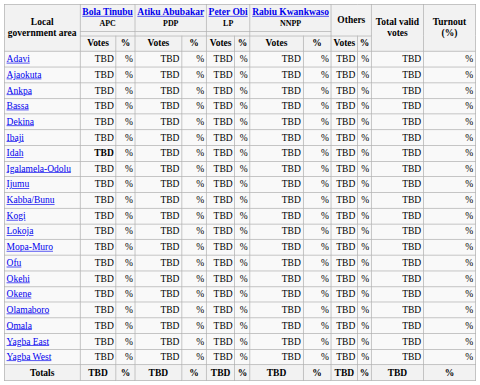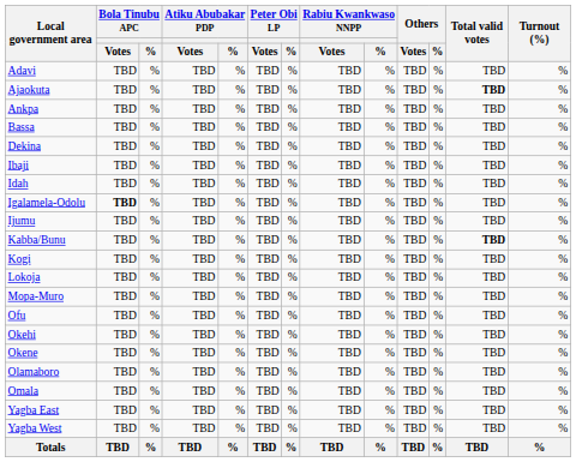Ajaokuta | Total valid votes: normal -> bold
Idah | Bola Tinubu APC / Votes: bold -> normal
Igalamela-Odolu | Bola Tinubu APC / Votes: normal -> bold
Kabba/Bunu | Total valid votes: normal -> bold
